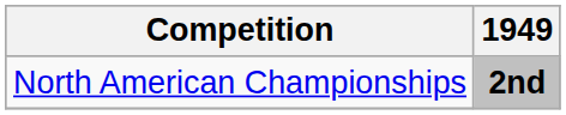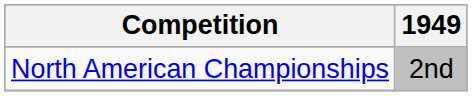North American Championships | 1949: bold -> normal
